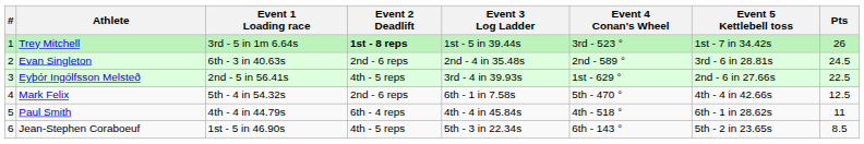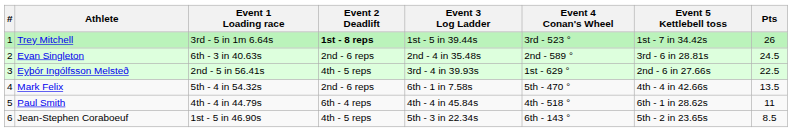Mark Felix | Pts: 12.5 -> 13.5
